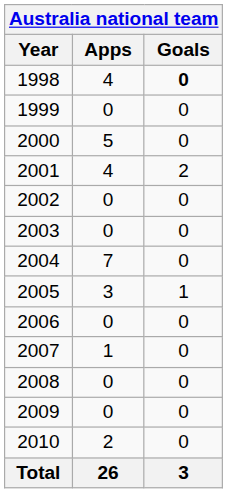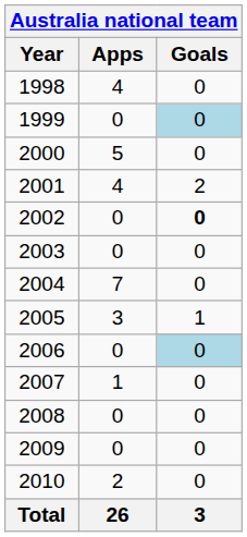1998 | Goals: bold -> normal
1999 | Goals: no background -> lightblue background
2002 | Goals: normal -> bold
2006 | Goals: no background -> lightblue background
